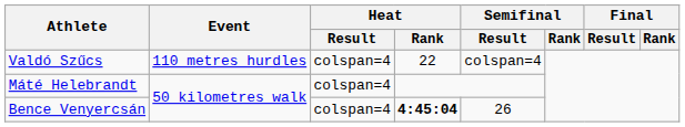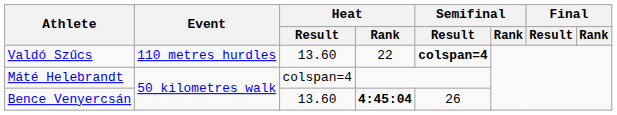Valdó Szűcs | Heat / Result: colspan=4 -> 13.60
Valdó Szűcs | Semifinal / Result: normal -> bold
Bence Venyercsán | Heat / Result: colspan=4 -> 13.60
